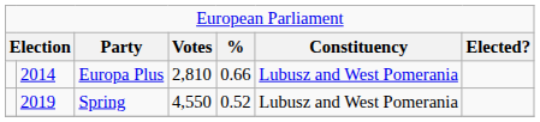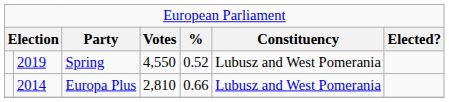rows swapped: Europa Plus <-> Spring
